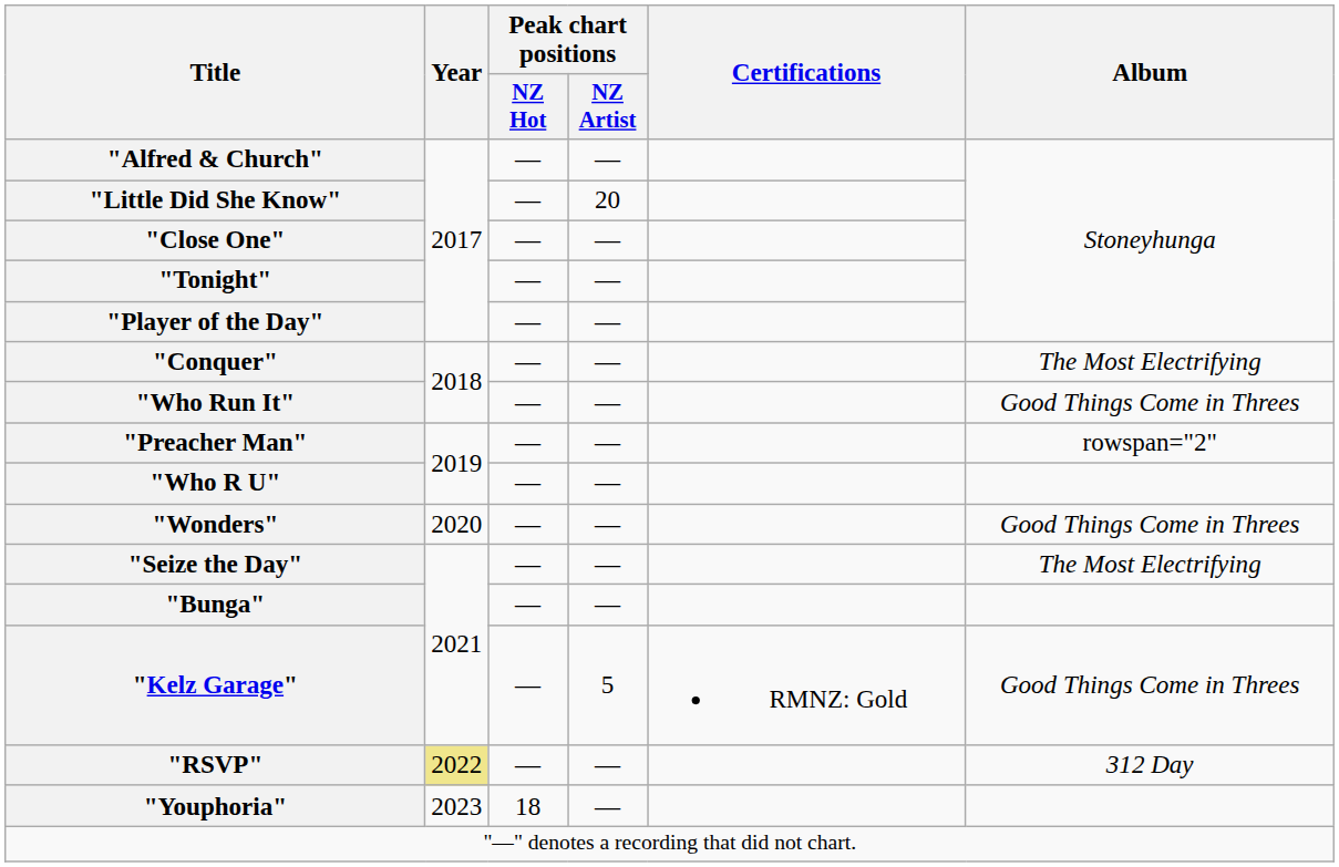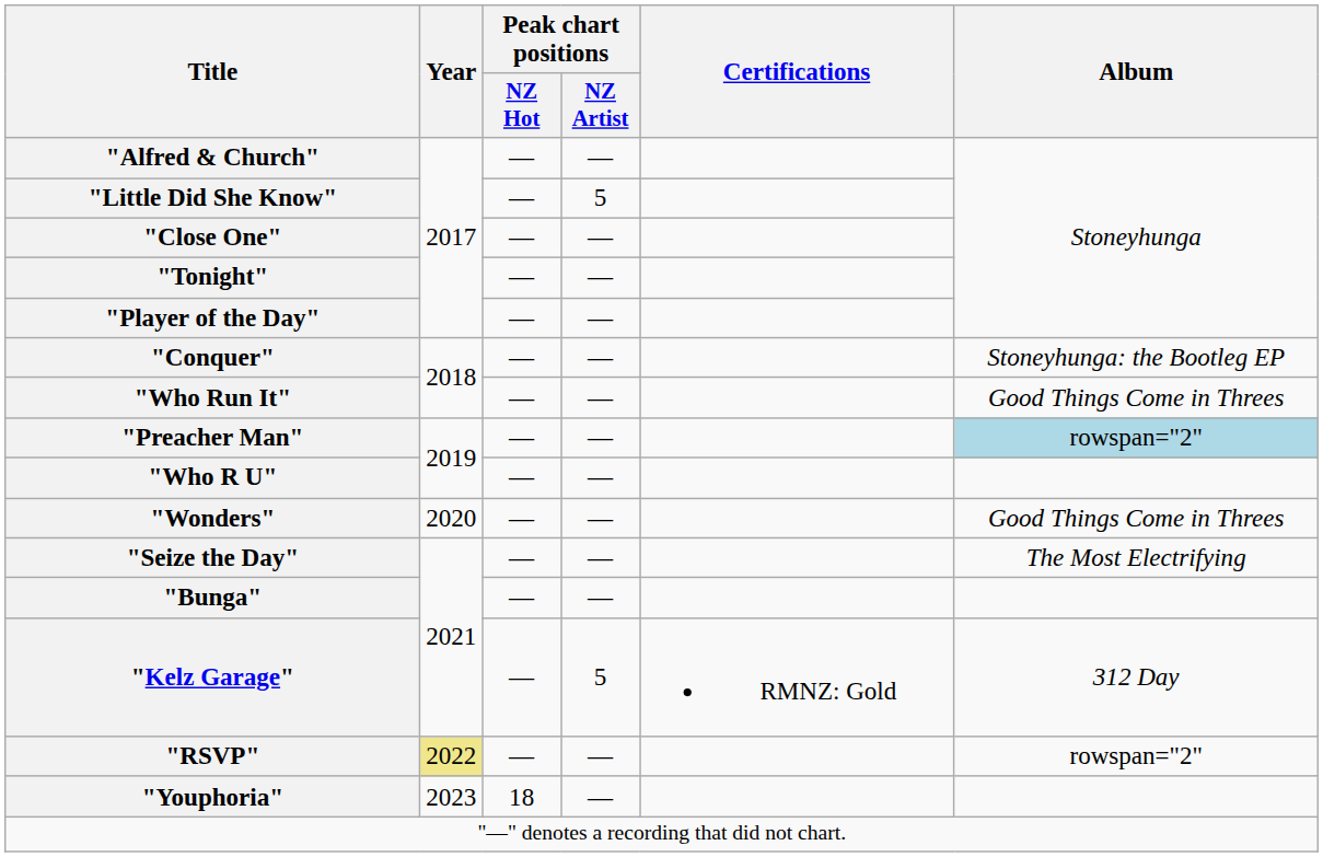"Little Did She Know" | Peak chart positions / NZ Artist: 20 -> 5
"Conquer" | Album: The Most Electrifying -> Stoneyhunga: the Bootleg EP
"Preacher Man" | Album: no background -> lightblue background
"Kelz Garage" | Album: Good Things Come in Threes -> 312 Day
"RSVP" | Album: 312 Day -> rowspan="2"
